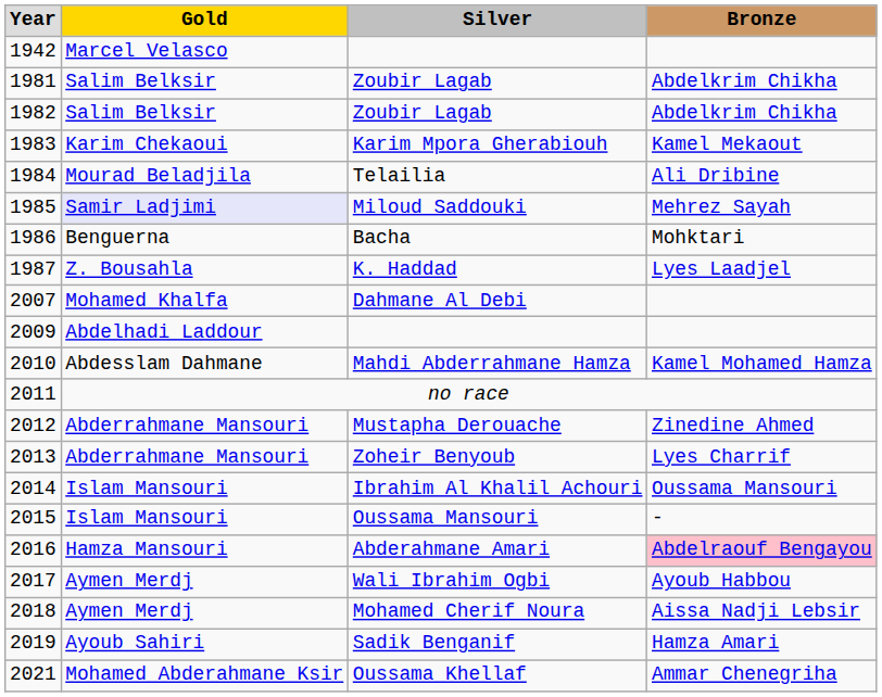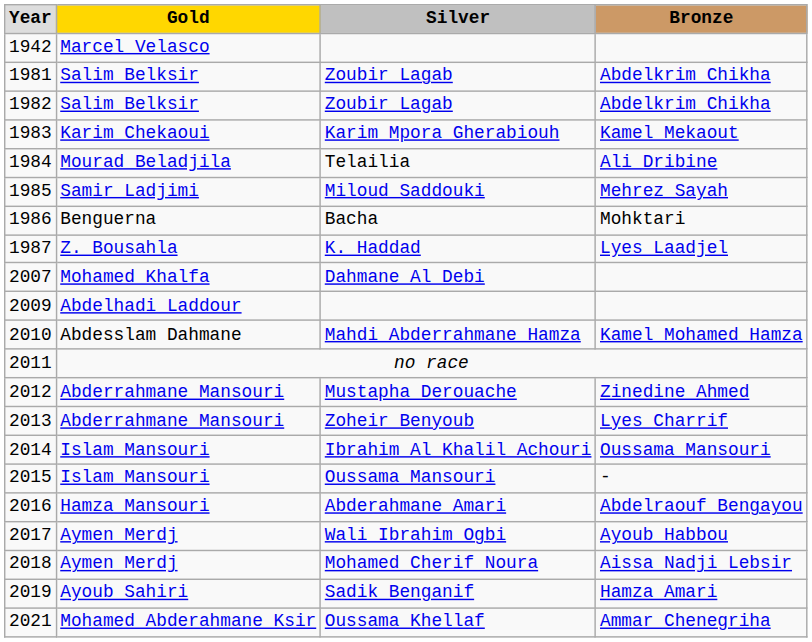Miloud Saddouki | column 2: lavender background -> no background
Abderahmane Amari | column 4: pink background -> no background
